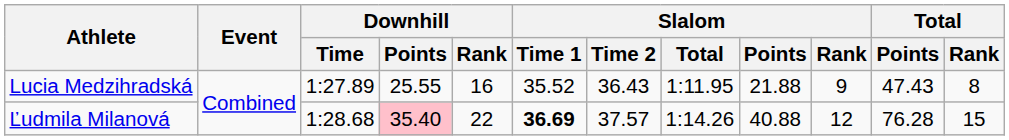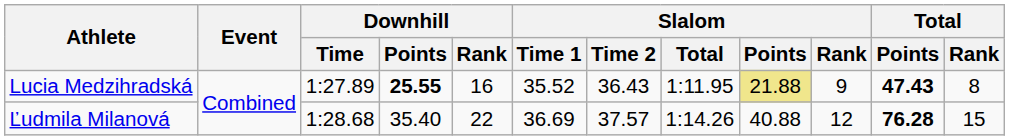row 3 | Downhill / Points: normal -> bold
row 3 | Slalom / Points: no background -> khaki background
row 3 | Total / Points: normal -> bold
row 4 | Downhill / Points: pink background -> no background
row 4 | Slalom / Time 1: bold -> normal
row 4 | Total / Points: normal -> bold
